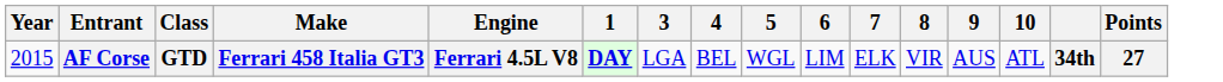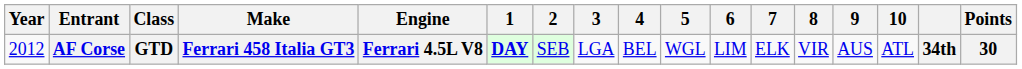+ column: 2 | SEB
AF Corse | Year: 2015 -> 2012
AF Corse | Points: 27 -> 30
